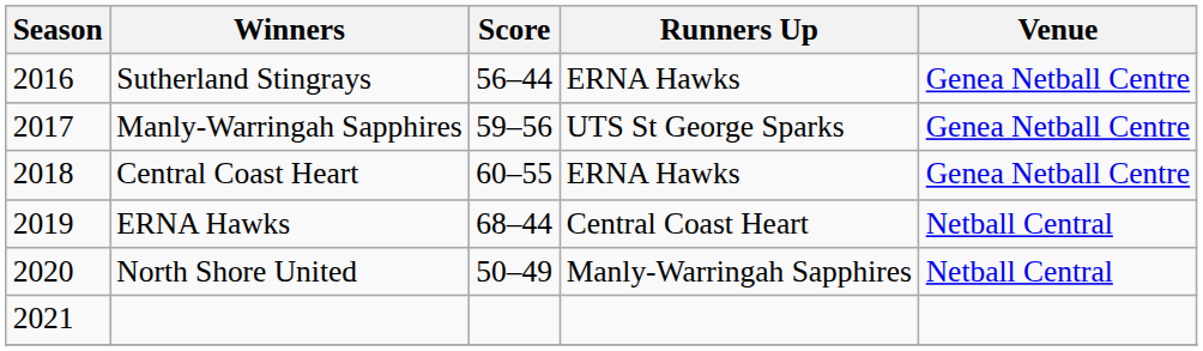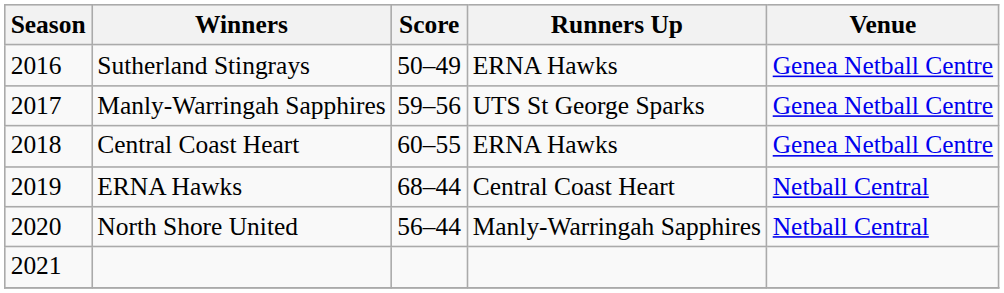Sutherland Stingrays | Score: 56–44 -> 50–49
North Shore United | Score: 50–49 -> 56–44
